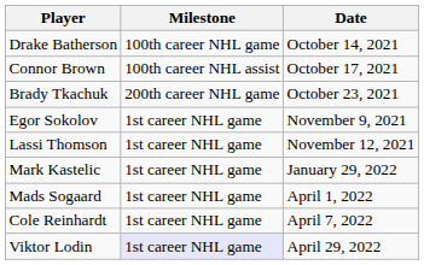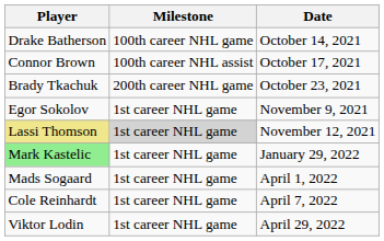row 6 | Player: no background -> khaki background
row 6 | Milestone: no background -> lightgrey background
row 7 | Player: no background -> lightgreen background
row 10 | Milestone: lavender background -> no background
